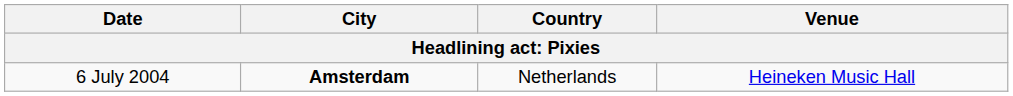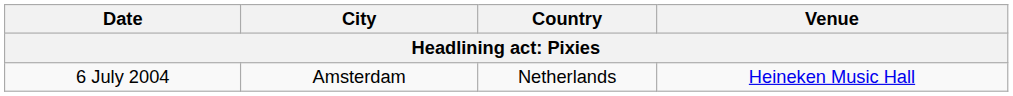6 July 2004 | City: bold -> normal
